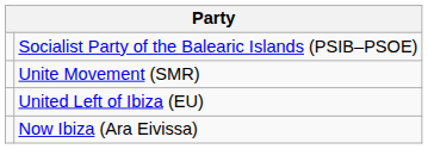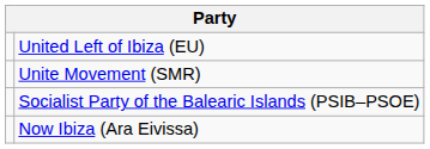rows swapped: Socialist Party of the Balearic Islands (PSIB–PSOE) <-> United Left of Ibiza (EU)
